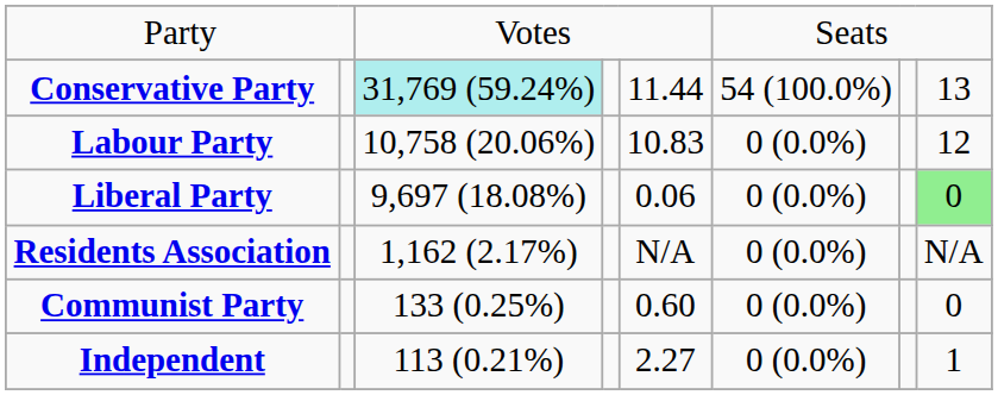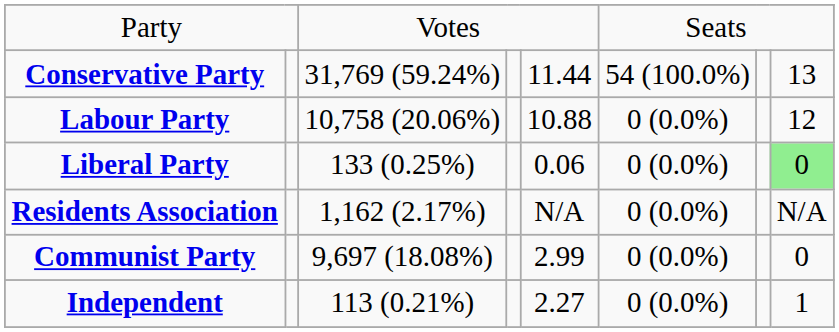Conservative Party | column 3: paleturquoise background -> no background
Labour Party | column 5: 10.83 -> 10.88
Liberal Party | column 3: 9,697 (18.08%) -> 133 (0.25%)
Communist Party | column 3: 133 (0.25%) -> 9,697 (18.08%)
Communist Party | column 5: 0.60 -> 2.99
